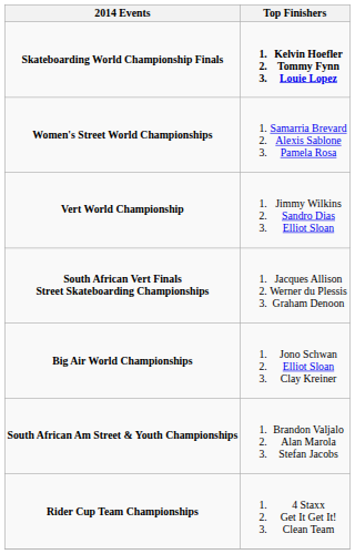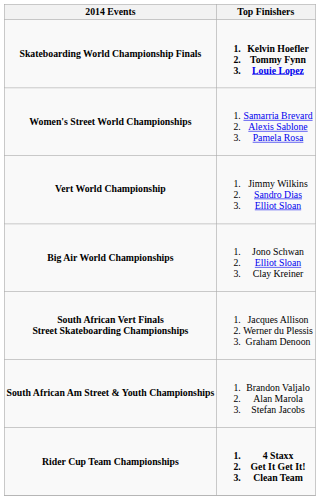rows swapped: South African Vert Finals Street Skateboarding Championships <-> Big Air World Championships
Rider Cup Team Championships | Top Finishers: normal -> bold
